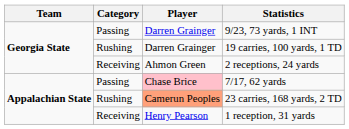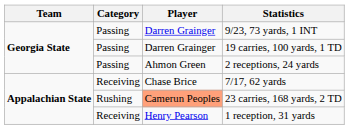19 carries, 100 yards, 1 TD | Category: Rushing -> Passing
2 receptions, 24 yards | Category: Receiving -> Passing
7/17, 62 yards | Category: Passing -> Receiving
7/17, 62 yards | Player: pink background -> no background
